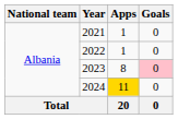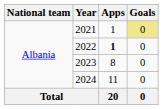2021 | Goals: no background -> khaki background
2022 | Apps: normal -> bold
2023 | Goals: pink background -> no background
2024 | Apps: gold background -> no background
